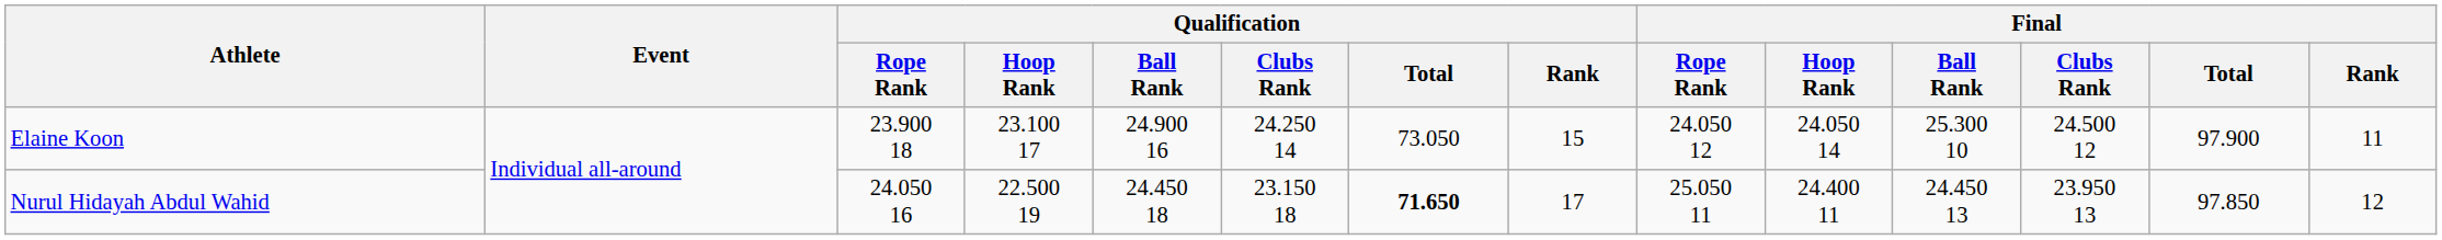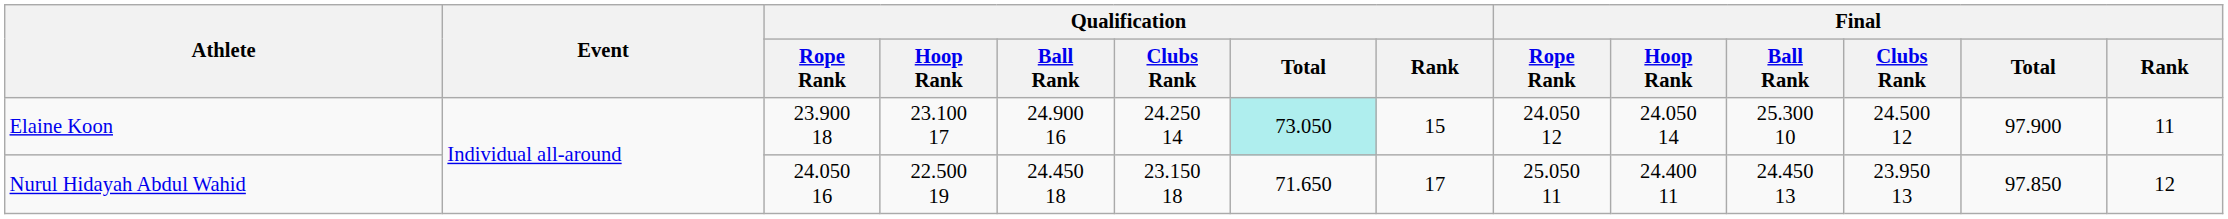row 3 | Qualification / Total: no background -> paleturquoise background
row 4 | Qualification / Total: bold -> normal
